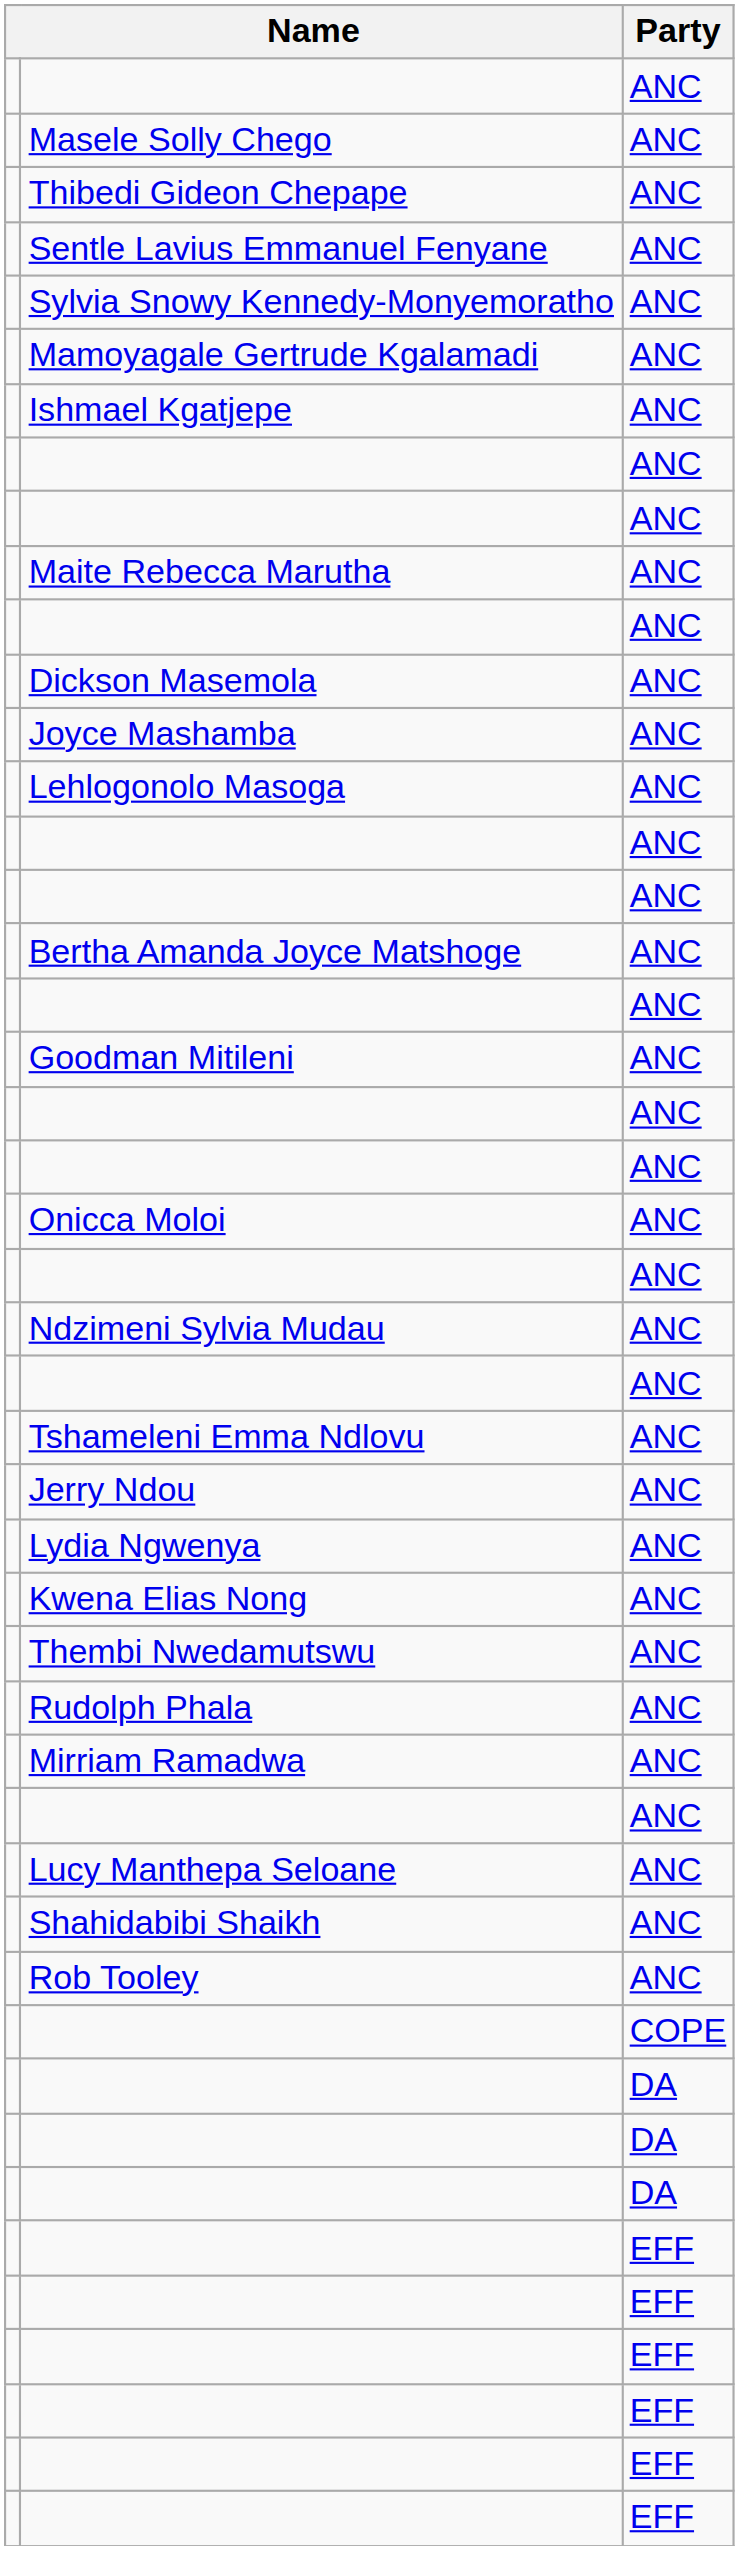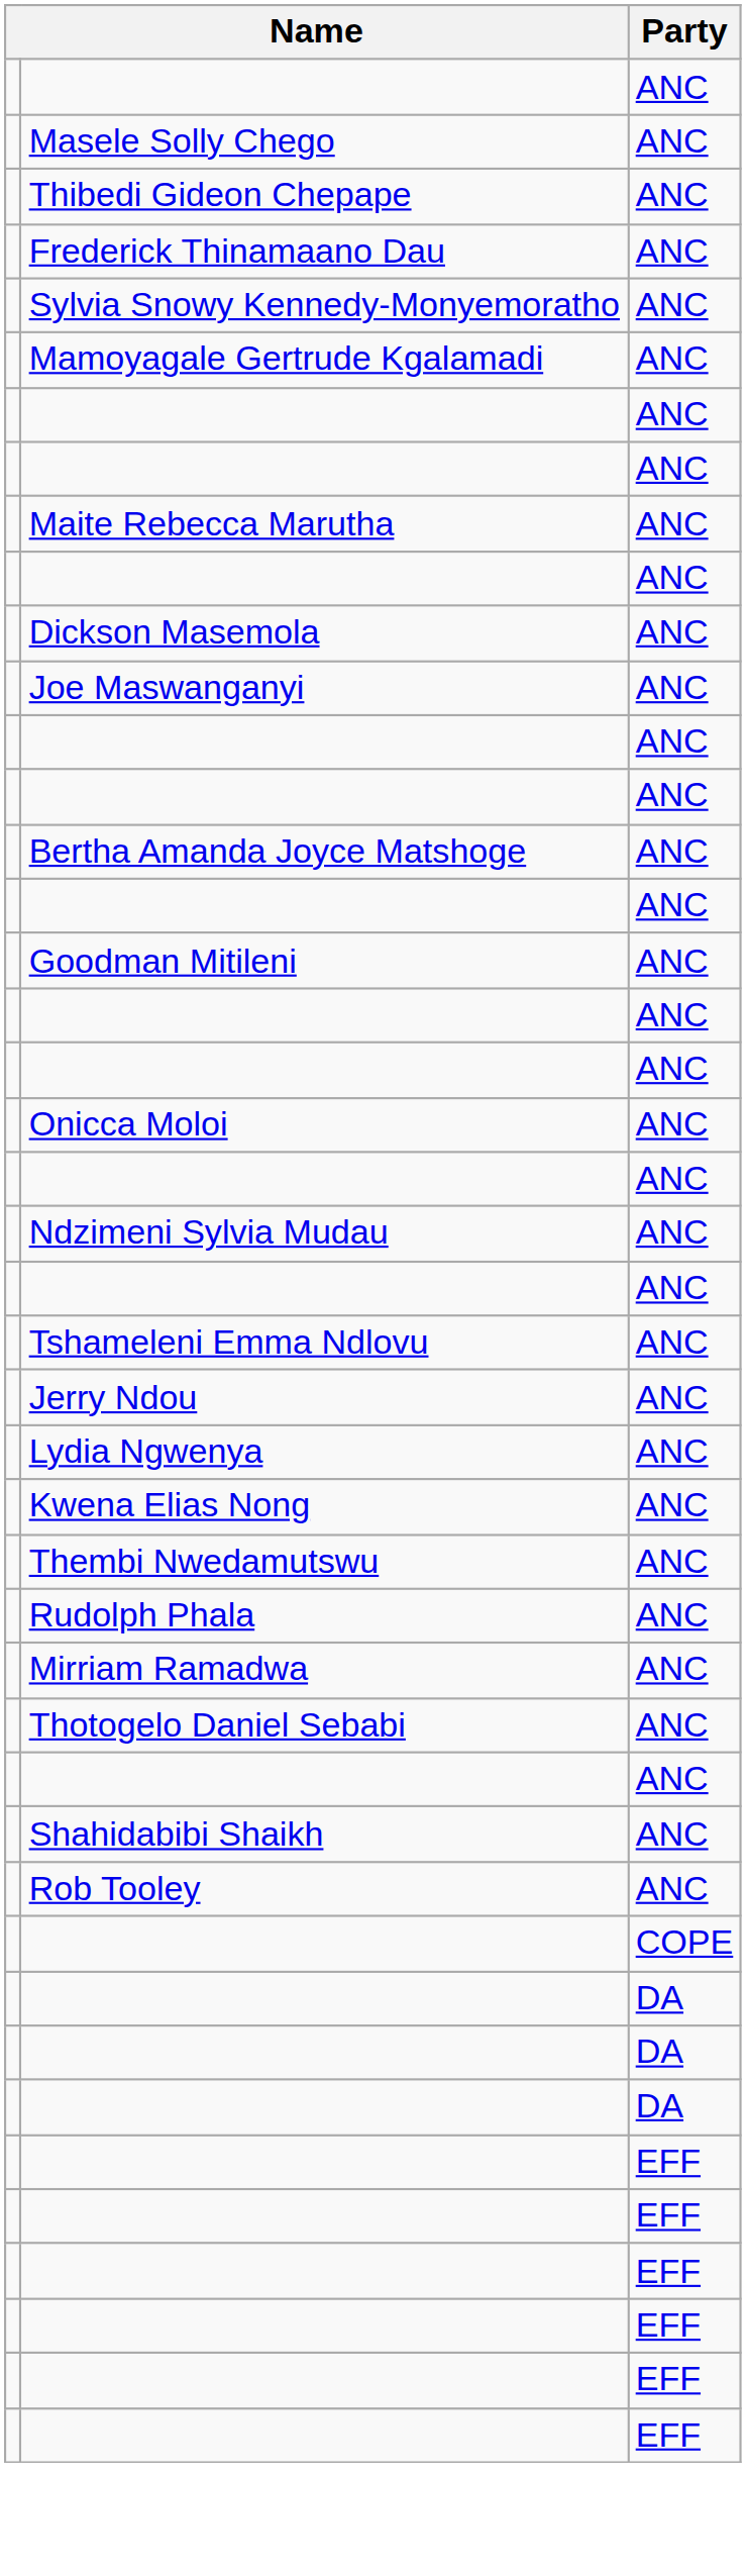+ row: Frederick Thinamaano Dau | ANC
- row: Sentle Lavius Emmanuel Fenyane | ANC
- row: Ishmael Kgatjepe | ANC
- row: Joyce Mashamba | ANC
- row: Lehlogonolo Masoga | ANC
+ row: Joe Maswanganyi | ANC
+ row: Thotogelo Daniel Sebabi | ANC
- row: Lucy Manthepa Seloane | ANC
